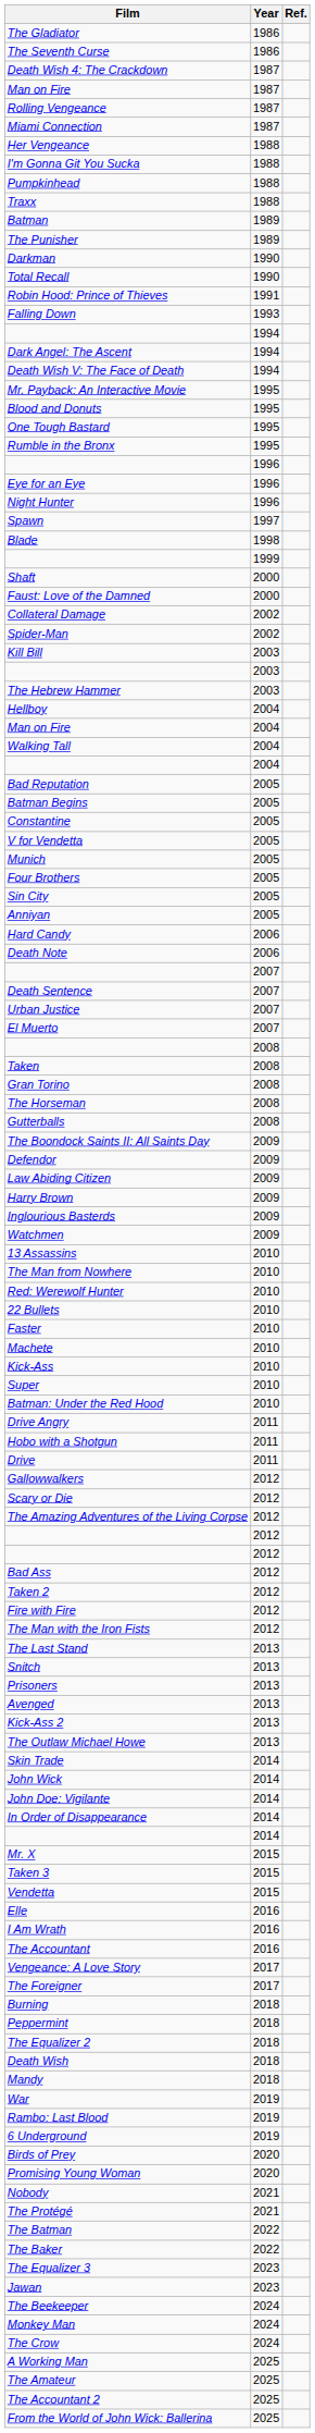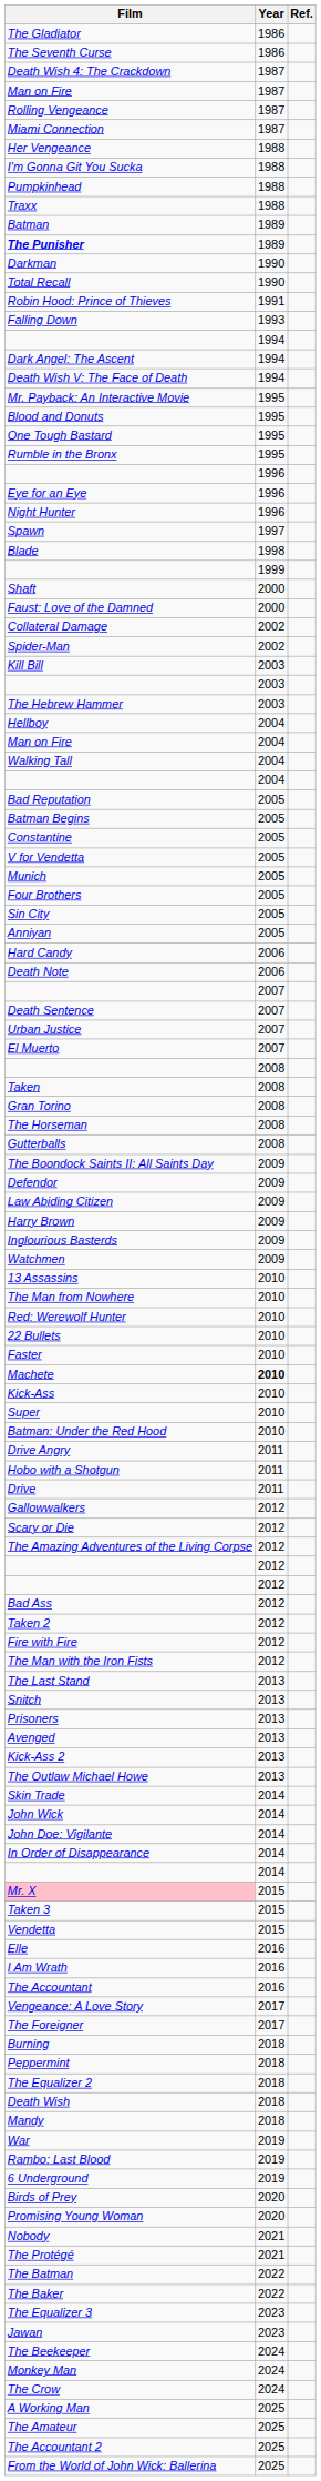The Punisher | Film: normal -> bold
Machete | Year: normal -> bold
Mr. X | Film: no background -> pink background
